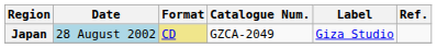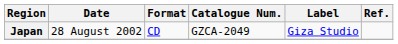Japan | Date: lightblue background -> no background
Japan | Format: khaki background -> no background
